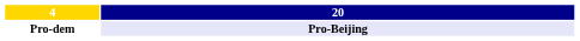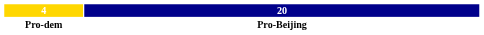Pro-dem | 20: lavender background -> no background
